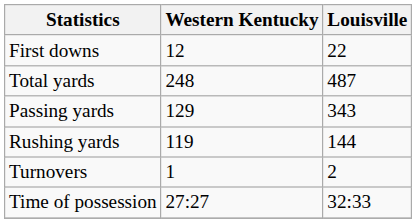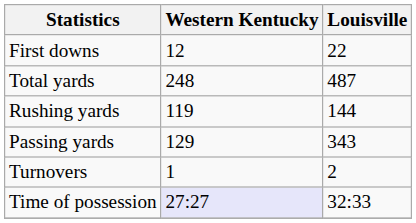rows swapped: Rushing yards <-> Passing yards
Time of possession | Western Kentucky: no background -> lavender background
